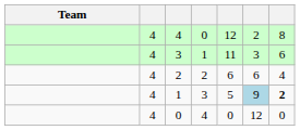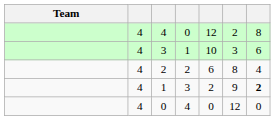row 3 | column 5: 11 -> 10
row 4 | column 6: 6 -> 8
row 5 | column 5: 5 -> 2
row 5 | column 6: lightblue background -> no background
